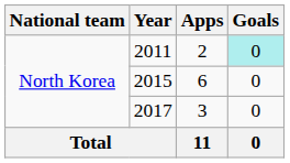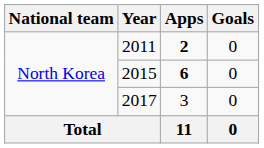2011 | Apps: normal -> bold
2011 | Goals: paleturquoise background -> no background
2015 | Apps: normal -> bold
